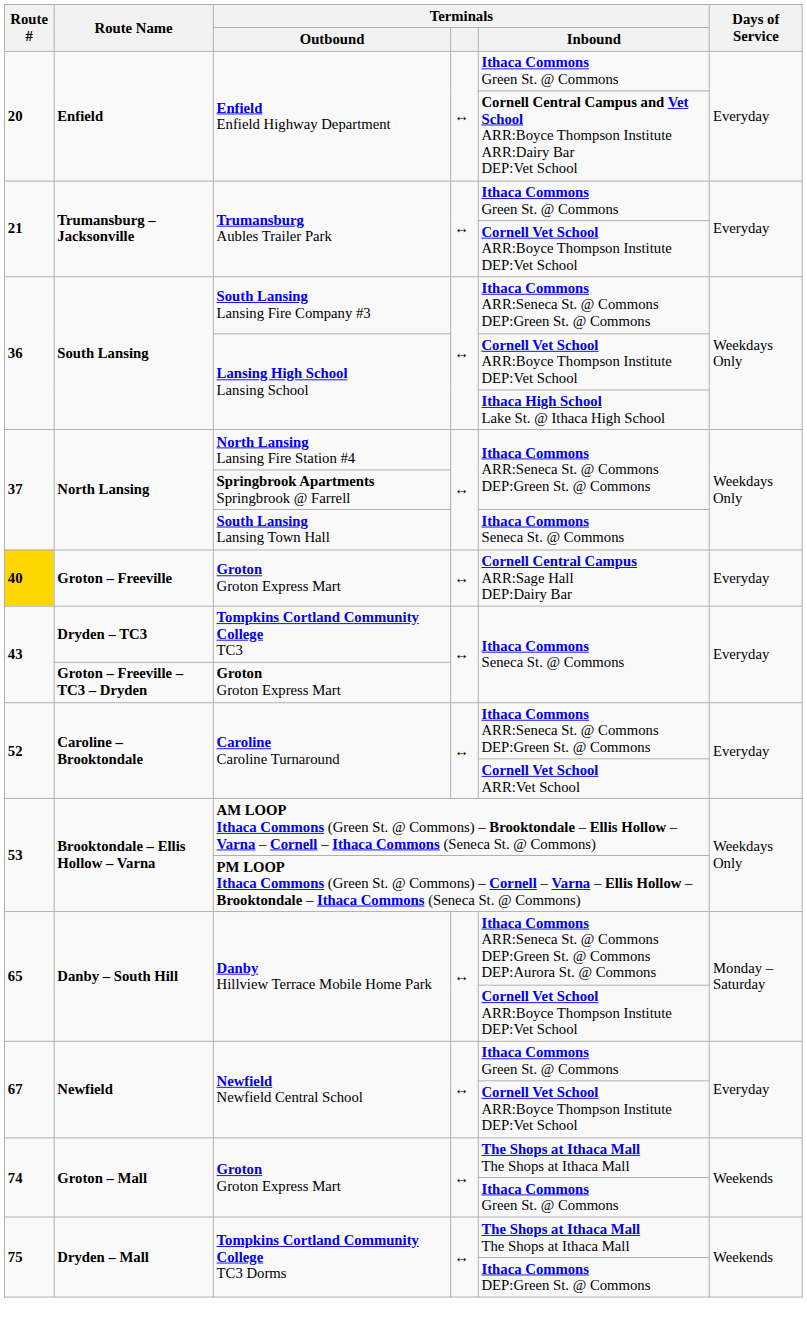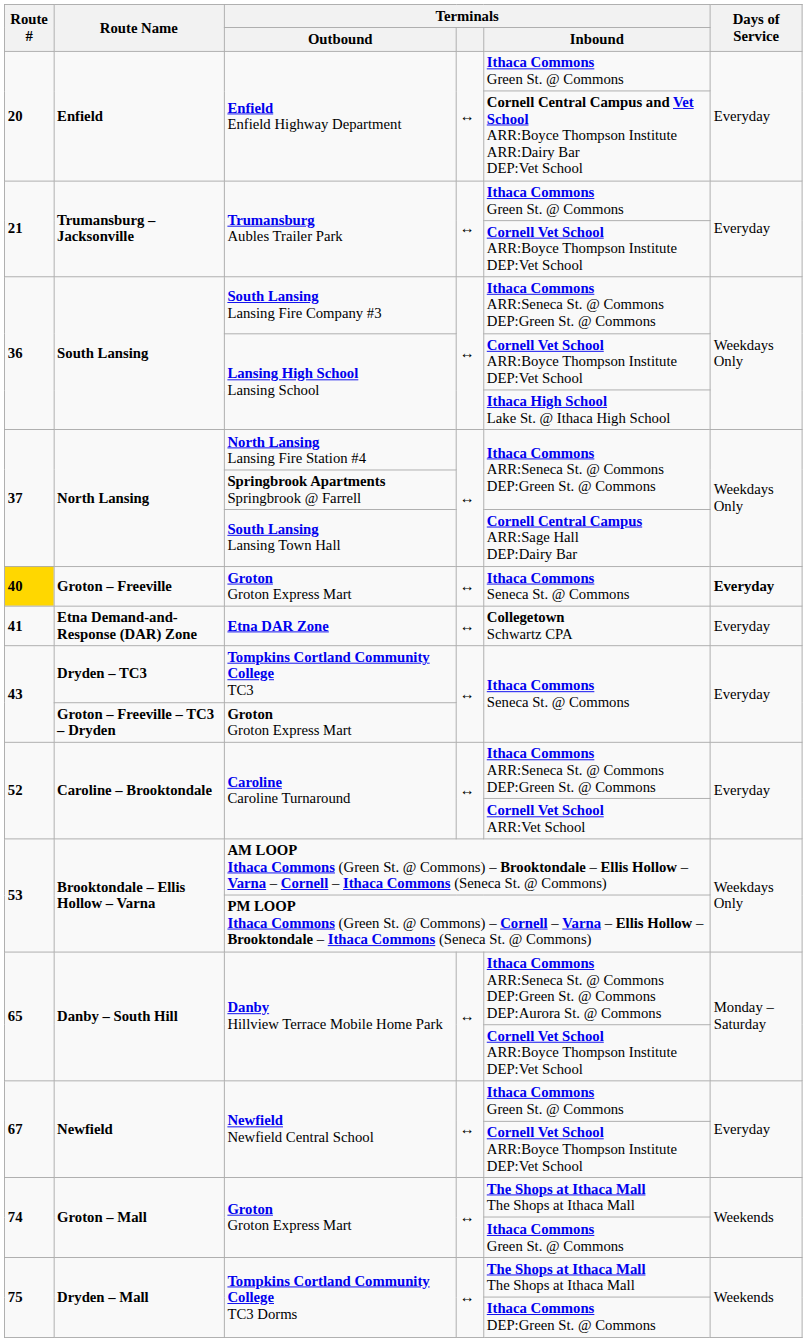South Lansing Lansing Town Hall | Terminals / Inbound: Ithaca Commons Seneca St. @ Commons -> Cornell Central Campus ARR:Sage Hall DEP:Dairy Bar
Groton – Freeville / Groton Groton Express Mart | Terminals / Inbound: Cornell Central Campus ARR:Sage Hall DEP:Dairy Bar -> Ithaca Commons Seneca St. @ Commons
Groton – Freeville / Groton Groton Express Mart | Days of Service: normal -> bold
+ row: 41 | Etna Demand-and-Response (DAR) Zone | Etna DAR Zone | ↔ | Collegetown Schwartz CPA | Everyday
